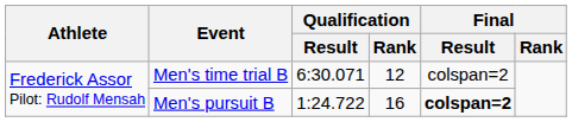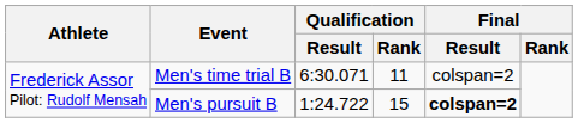Men's time trial B | Qualification / Rank: 12 -> 11
Men's pursuit B | Qualification / Rank: 16 -> 15
